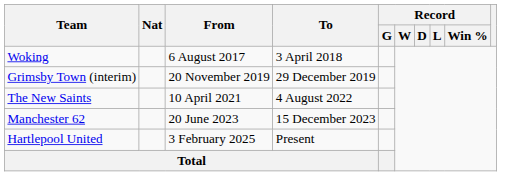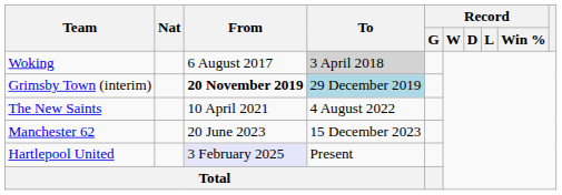Woking | To: no background -> lightgrey background
Grimsby Town (interim) | From: normal -> bold
Grimsby Town (interim) | To: no background -> lightblue background
Hartlepool United | From: no background -> lavender background
